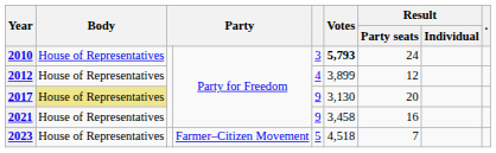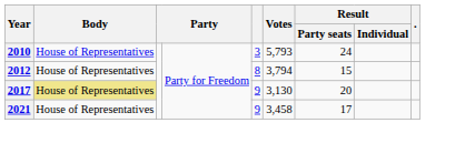2010 | Votes: bold -> normal
2012 | column 5: 4 -> 8
2012 | Votes: 3,899 -> 3,794
2012 | Result / Party seats: 12 -> 15
2021 | Result / Party seats: 16 -> 17
- row: 2023 | House of Representatives | Farmer–Citizen Movement | 5 | 4,518 | 7
